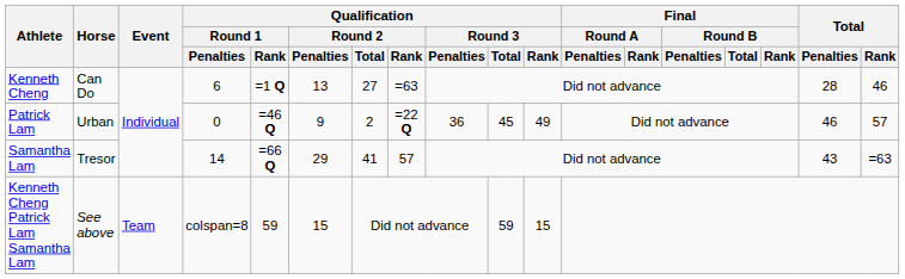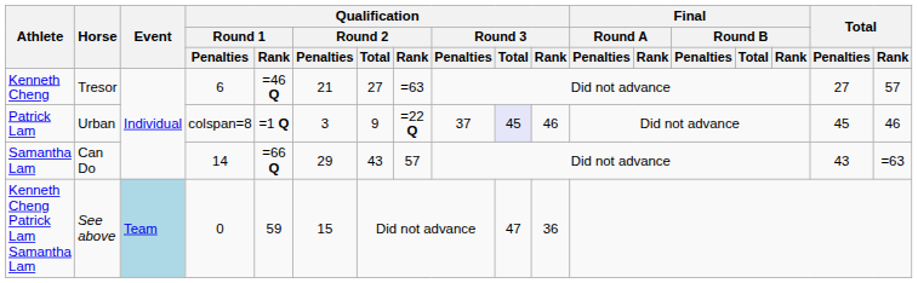Kenneth Cheng | Horse: Can Do -> Tresor
Kenneth Cheng | Qualification / Round 1 / Rank: =1 Q -> =46 Q
Kenneth Cheng | Qualification / Round 2 / Penalties: 13 -> 21
Kenneth Cheng | Total / Penalties: 28 -> 27
Kenneth Cheng | Total / Rank: 46 -> 57
Patrick Lam | Qualification / Round 1 / Penalties: 0 -> colspan=8
Patrick Lam | Qualification / Round 1 / Rank: =46 Q -> =1 Q
Patrick Lam | Qualification / Round 2 / Penalties: 9 -> 3
Patrick Lam | Qualification / Round 2 / Total: 2 -> 9
Patrick Lam | Qualification / Round 3 / Penalties: 36 -> 37
Patrick Lam | Qualification / Round 3 / Total: no background -> lavender background
Patrick Lam | Qualification / Round 3 / Rank: 49 -> 46
Patrick Lam | Total / Penalties: 46 -> 45
Patrick Lam | Total / Rank: 57 -> 46
Samantha Lam | Horse: Tresor -> Can Do
Samantha Lam | Qualification / Round 2 / Total: 41 -> 43
Kenneth Cheng Patrick Lam Samantha Lam | Event: no background -> lightblue background
Kenneth Cheng Patrick Lam Samantha Lam | Qualification / Round 1 / Penalties: colspan=8 -> 0
Kenneth Cheng Patrick Lam Samantha Lam | Qualification / Round 3 / Total: 59 -> 47
Kenneth Cheng Patrick Lam Samantha Lam | Qualification / Round 3 / Rank: 15 -> 36
